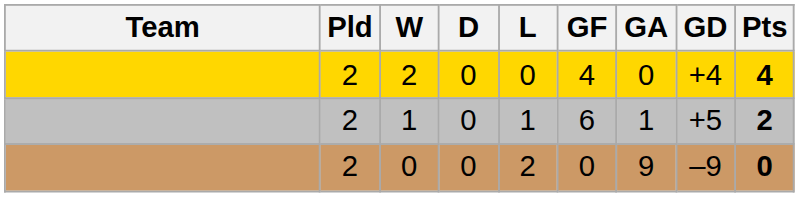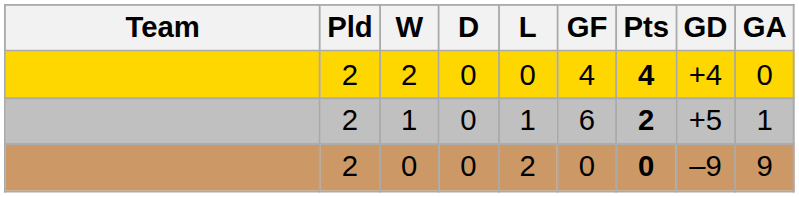columns swapped: GA <-> Pts
